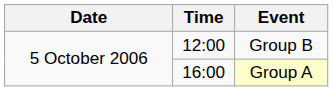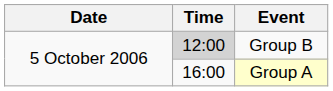Group B | Time: no background -> lightgrey background
